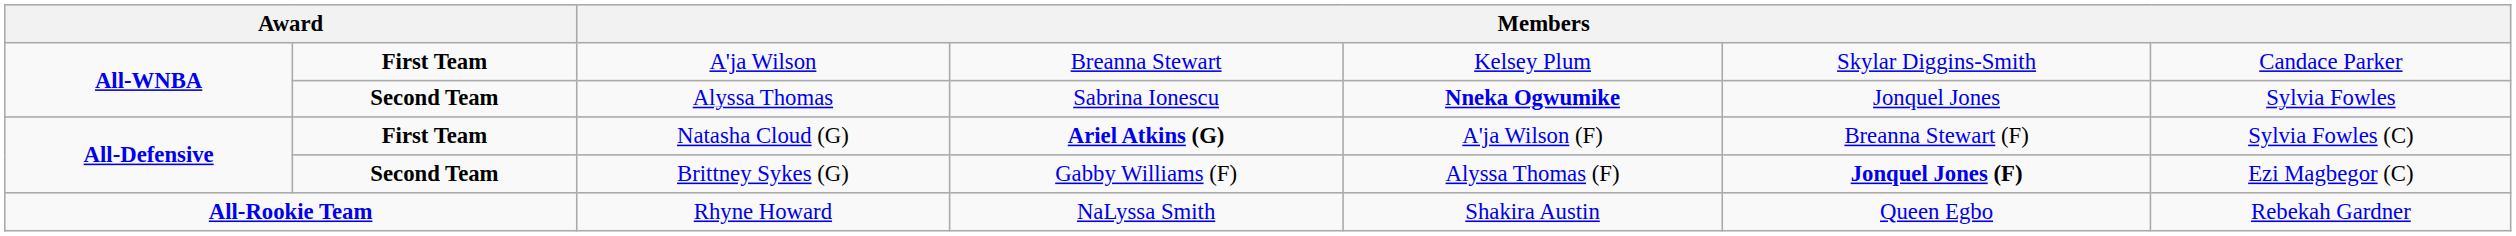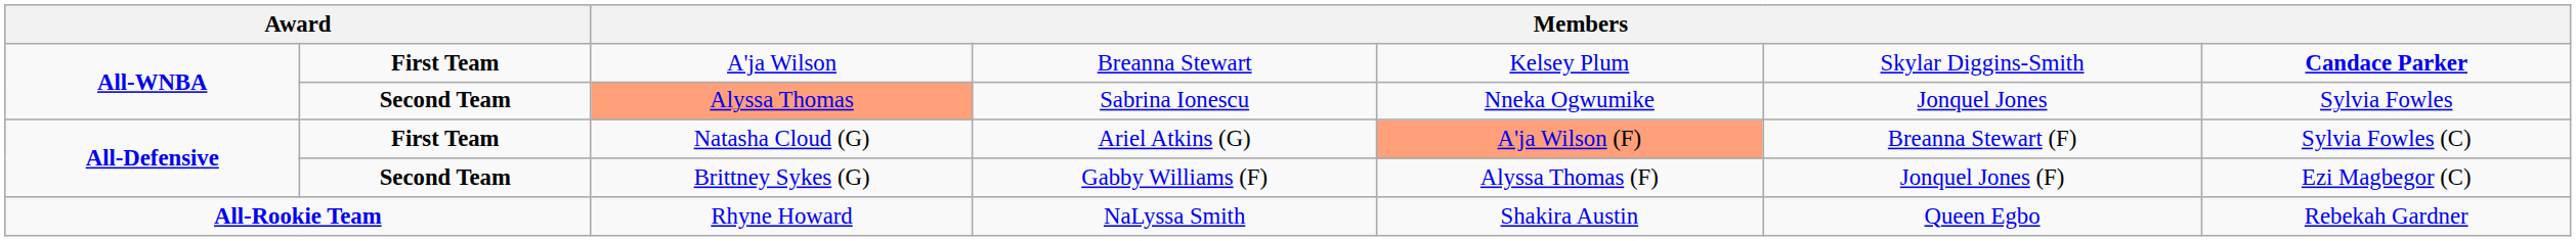row 2 | column 7: normal -> bold
row 3 | column 3: no background -> lightsalmon background
row 3 | column 5: bold -> normal
row 4 | column 4: bold -> normal
row 4 | column 5: no background -> lightsalmon background
row 5 | column 6: bold -> normal
